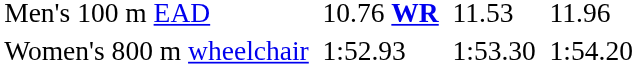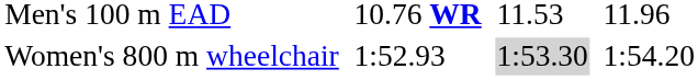Women's 800 m wheelchair | column 3: no background -> lightgrey background
